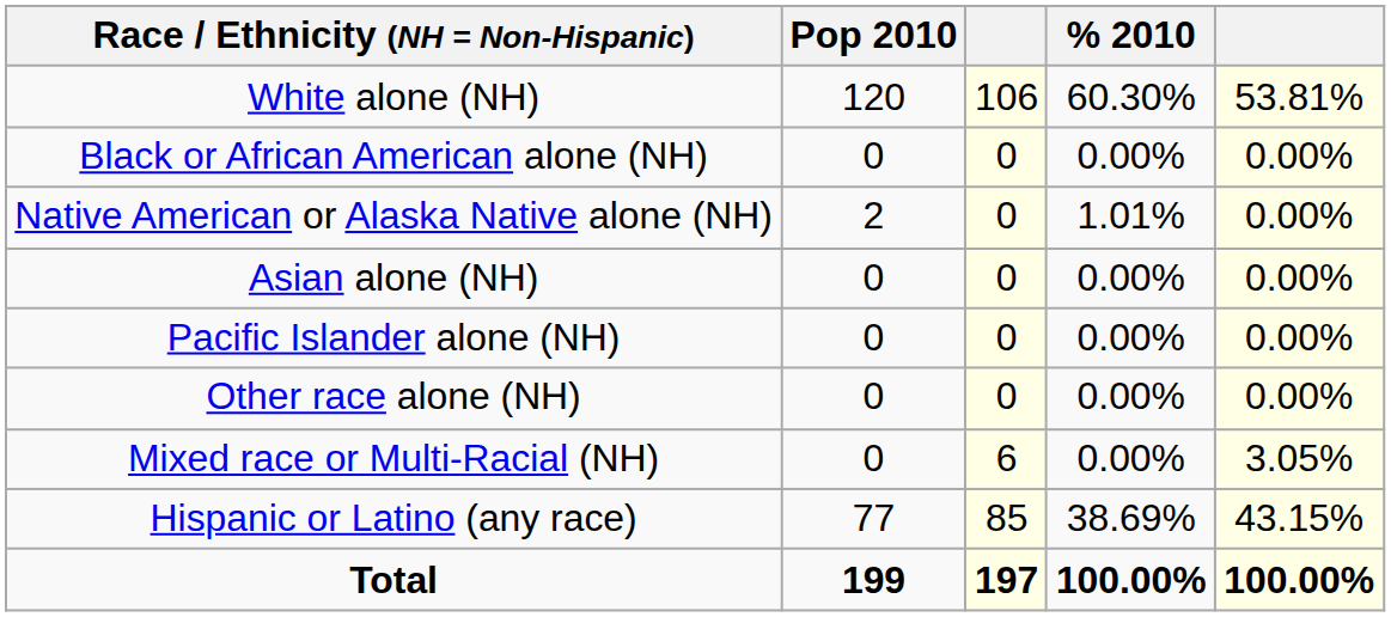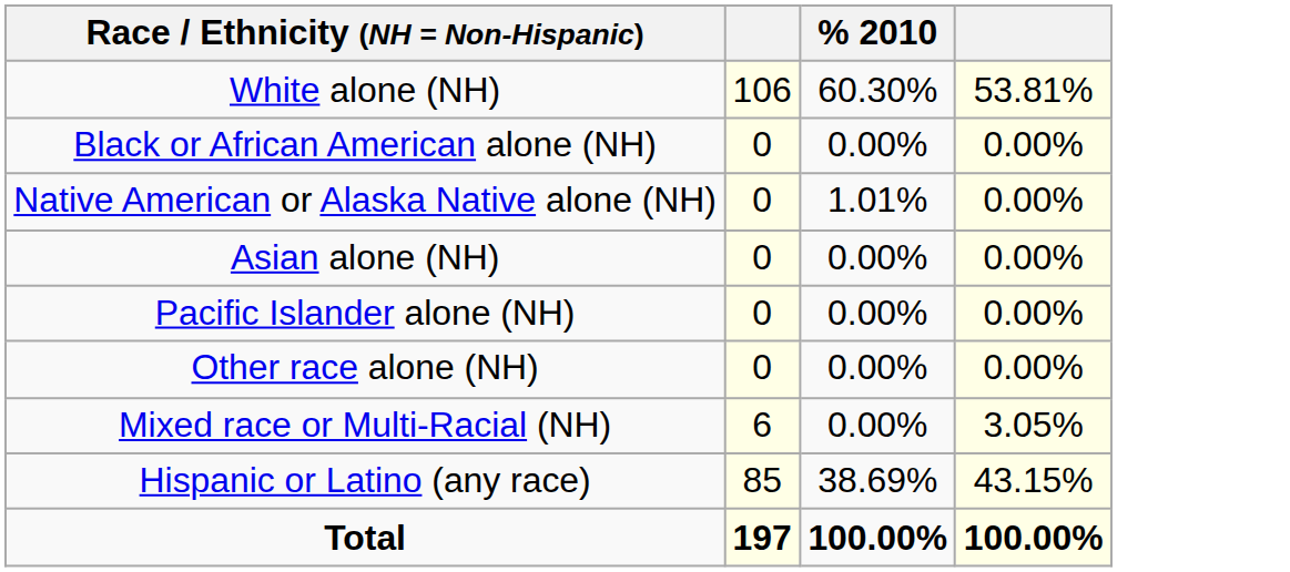- column: Pop 2010 | 120 | 0 | 2 | 0 | 0 | 0 | 0 | 77 | 199
